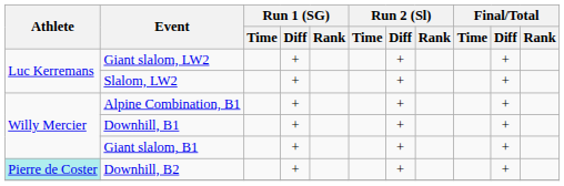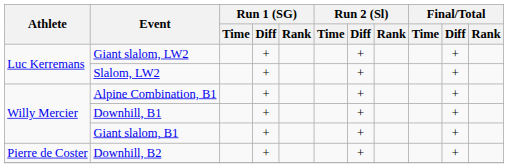Downhill, B2 | Athlete: paleturquoise background -> no background
